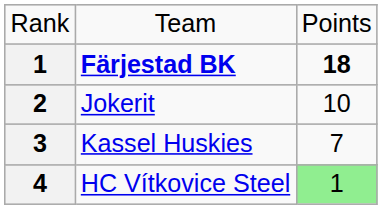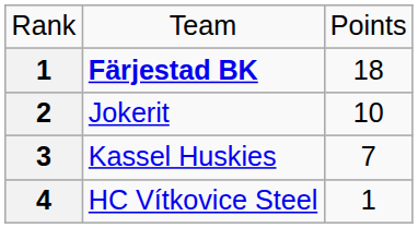Färjestad BK | column 3: bold -> normal
HC Vítkovice Steel | column 3: lightgreen background -> no background
